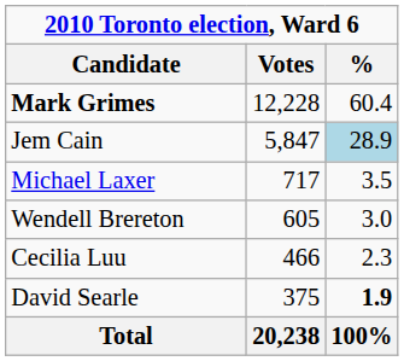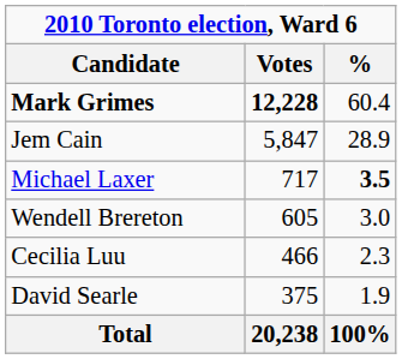Mark Grimes | Votes: normal -> bold
Jem Cain | %: lightblue background -> no background
Michael Laxer | %: normal -> bold
David Searle | %: bold -> normal
